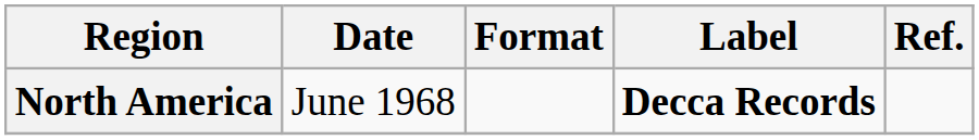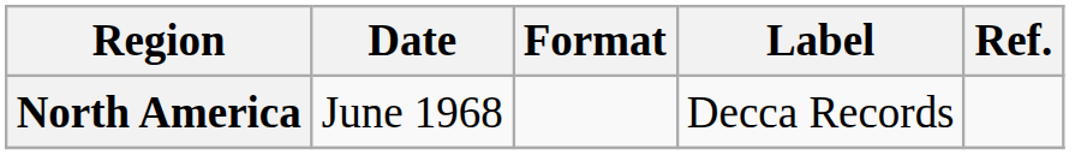North America | Label: bold -> normal
